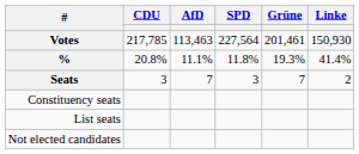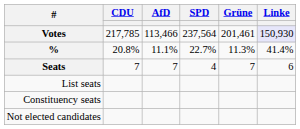Votes | AfD: 113,463 -> 113,466
Votes | SPD: 227,564 -> 237,564
Votes | Linke: no background -> lavender background
% | SPD: 11.8% -> 22.7%
% | Grüne: 19.3% -> 11.3%
Seats | CDU: 3 -> 7
Seats | SPD: 3 -> 4
Seats | Linke: 2 -> 6
rows swapped: Constituency seats <-> List seats
